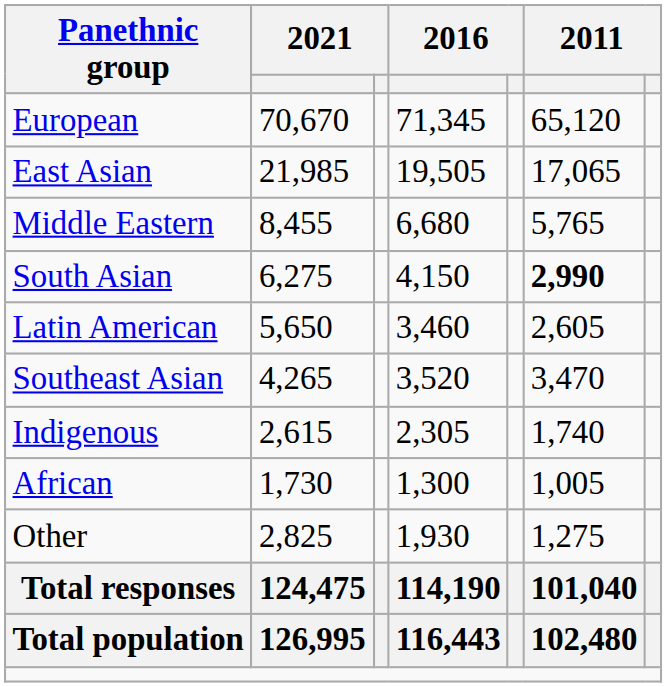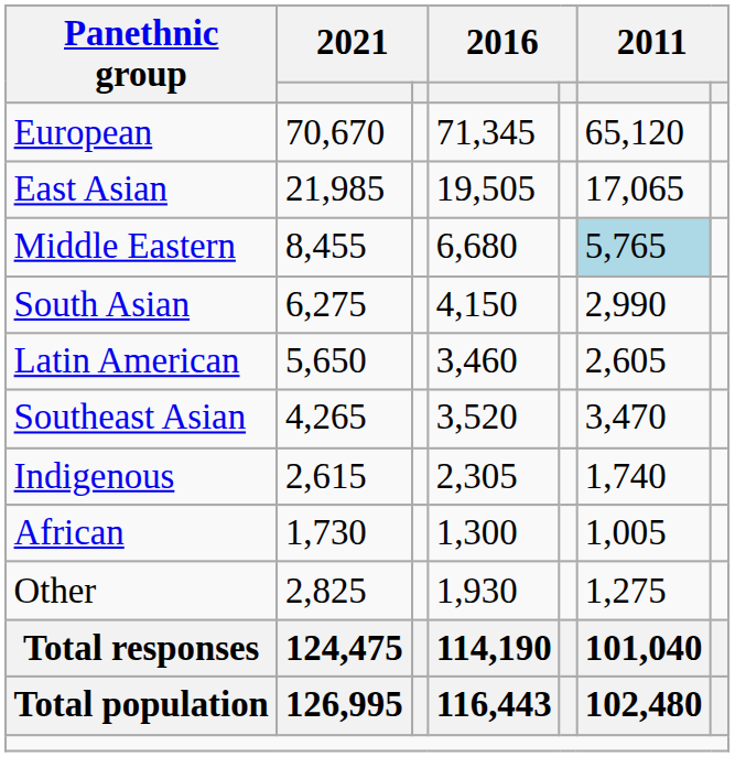Middle Eastern | column 6: no background -> lightblue background
South Asian | column 6: bold -> normal
